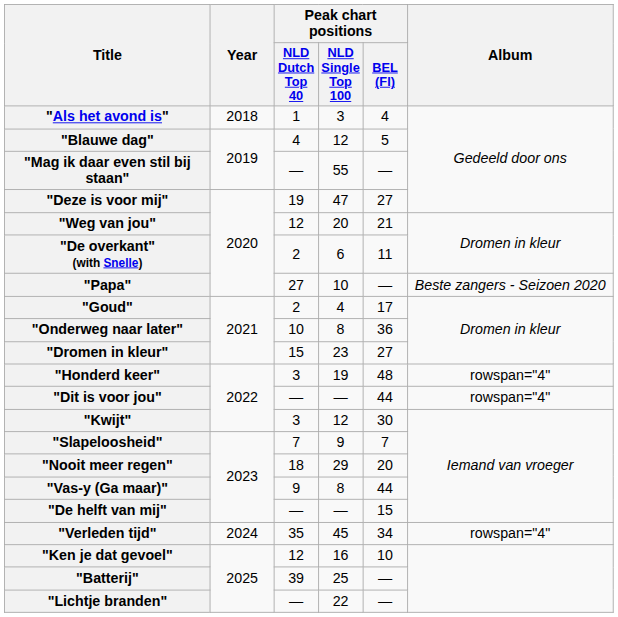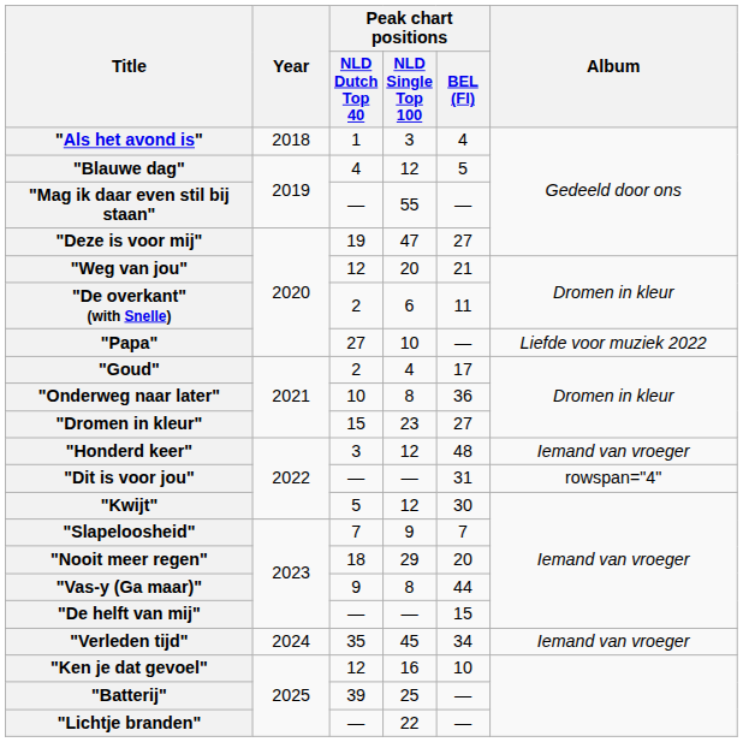"Papa" | Album: Beste zangers - Seizoen 2020 -> Liefde voor muziek 2022
"Honderd keer" | Peak chart positions / NLD Single Top 100: 19 -> 12
"Honderd keer" | Album: rowspan="4" -> Iemand van vroeger
"Dit is voor jou" | Peak chart positions / BEL (Fl): 44 -> 31
"Kwijt" | Peak chart positions / NLD Dutch Top 40: 3 -> 5
"Verleden tijd" | Album: rowspan="4" -> Iemand van vroeger
